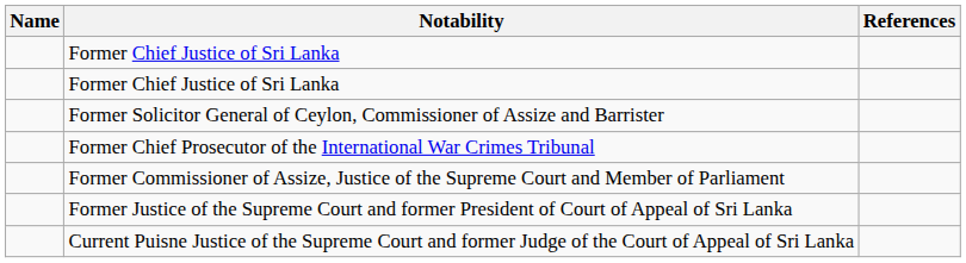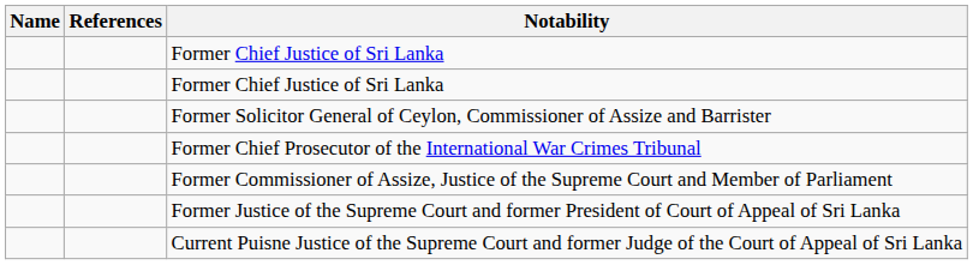columns swapped: Notability <-> References
